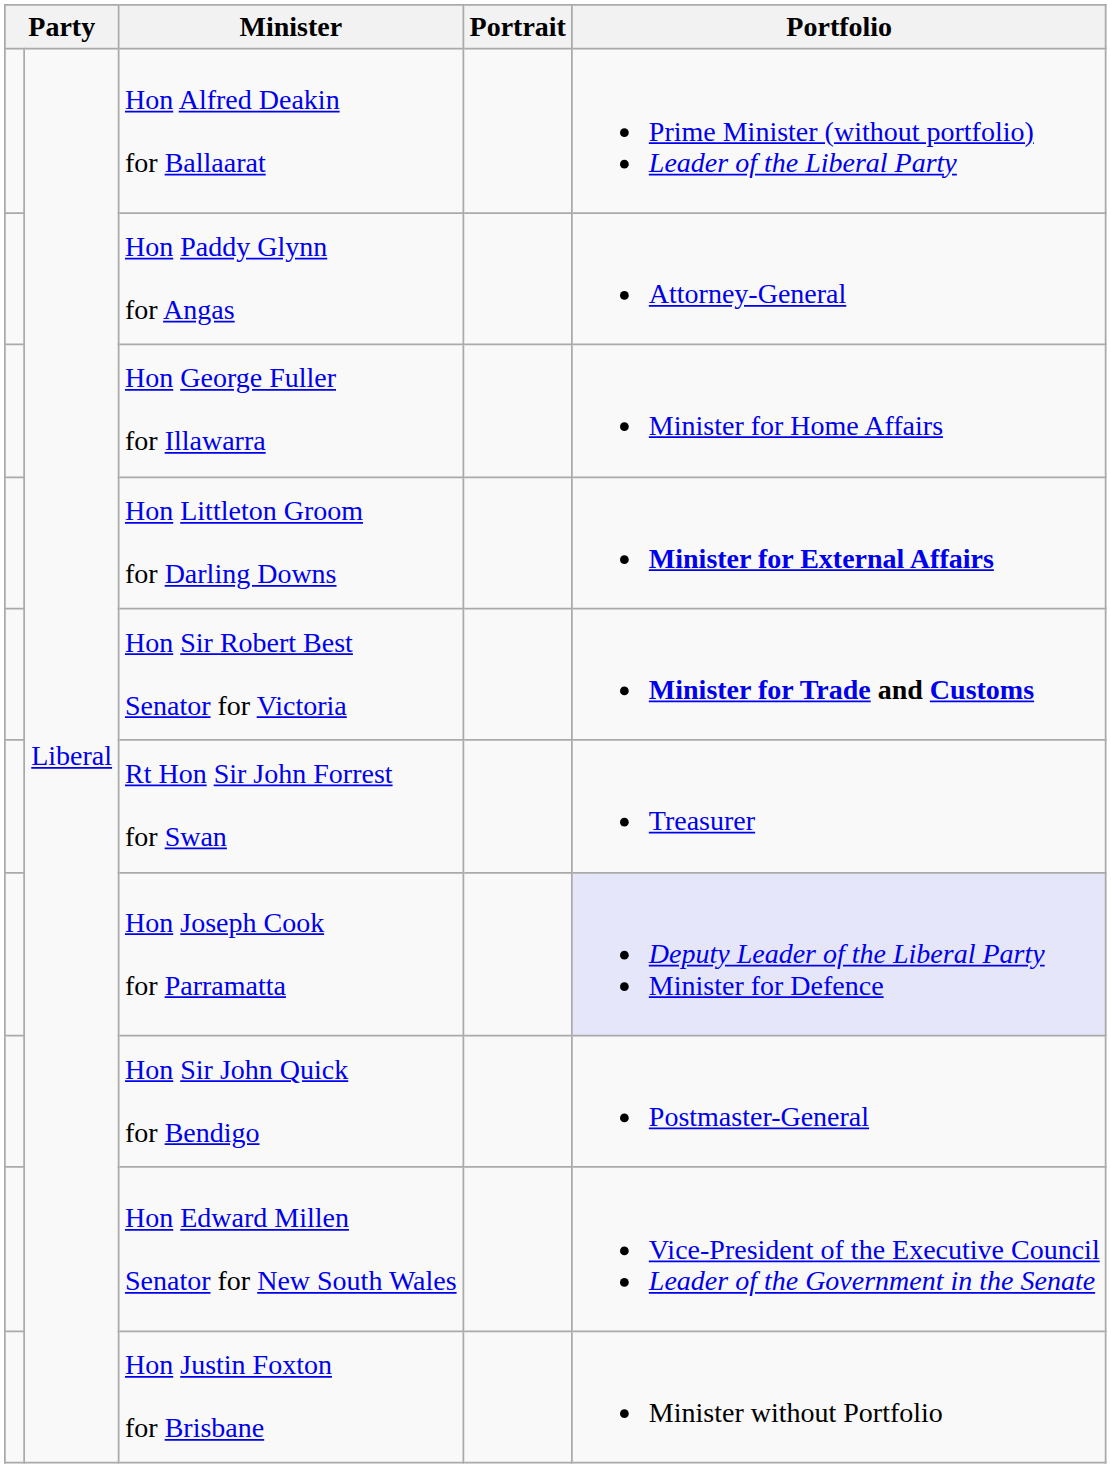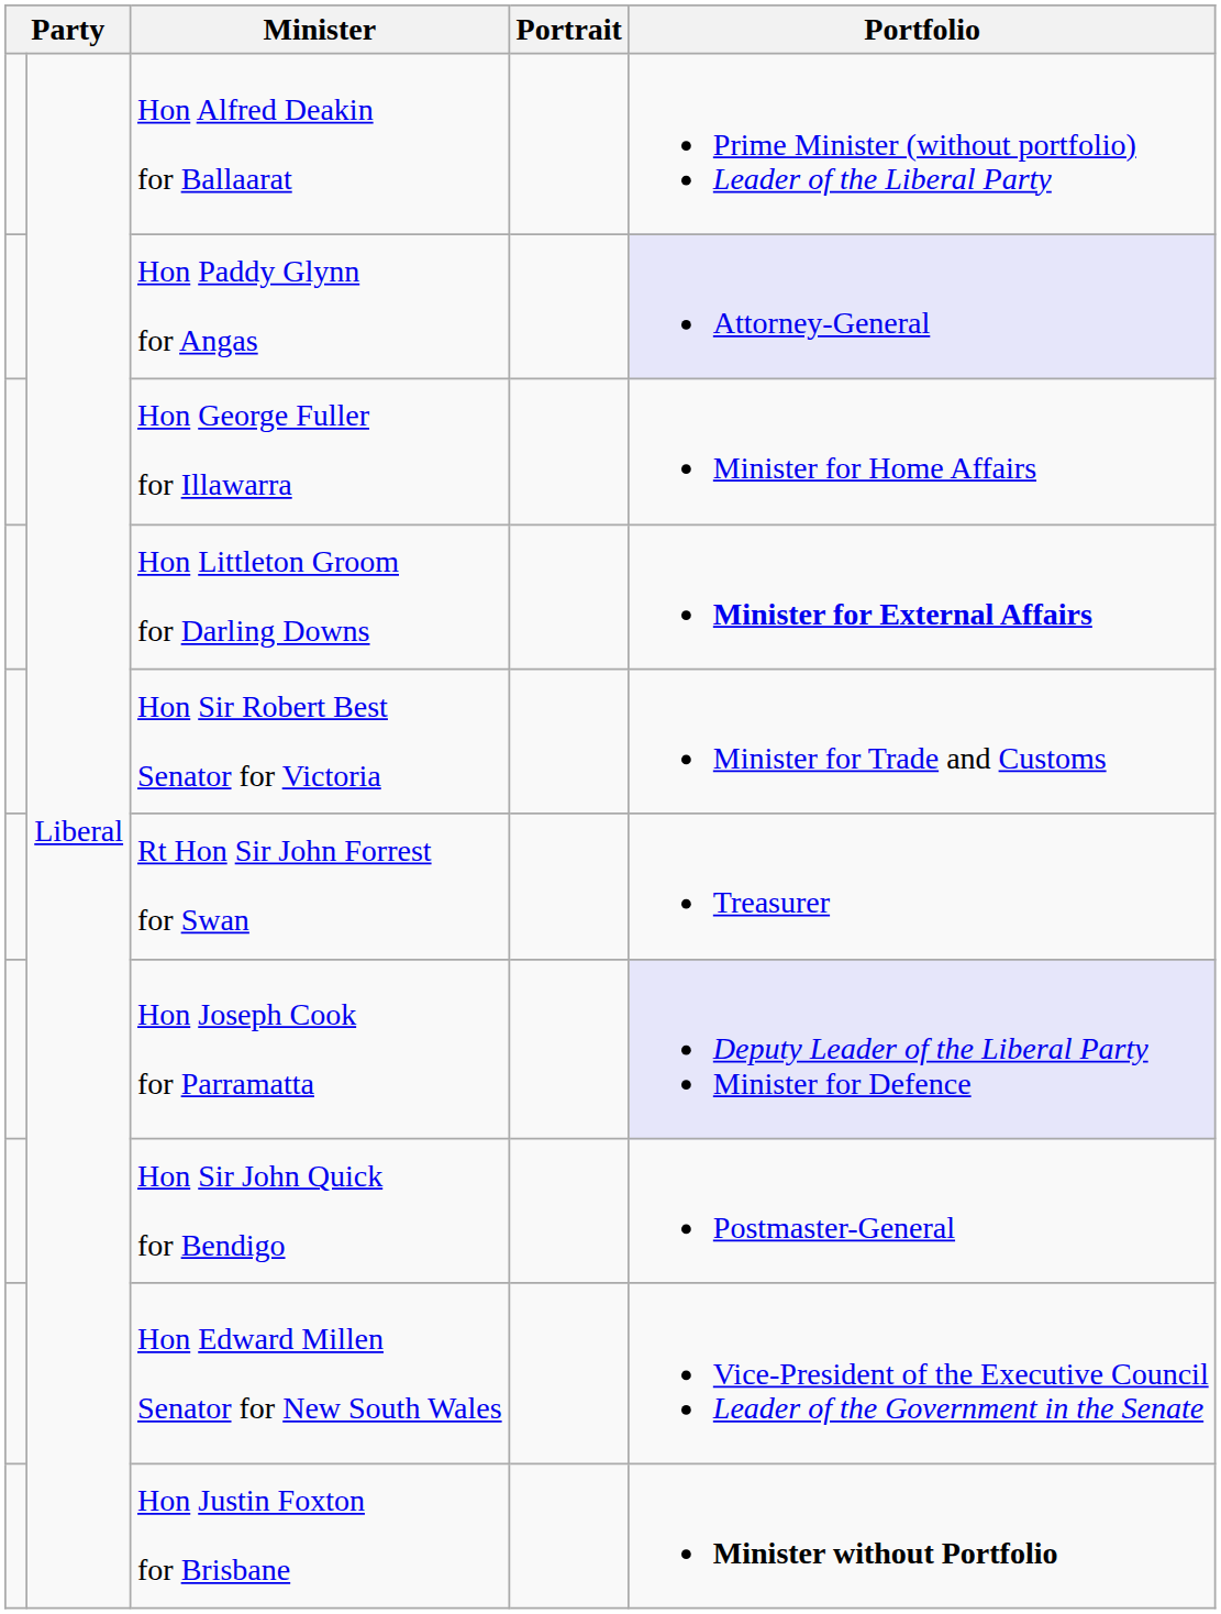Hon Paddy Glynn for Angas | Portfolio: no background -> lavender background
Hon Sir Robert Best Senator for Victoria | Portfolio: bold -> normal
Hon Justin Foxton for Brisbane | Portfolio: normal -> bold
